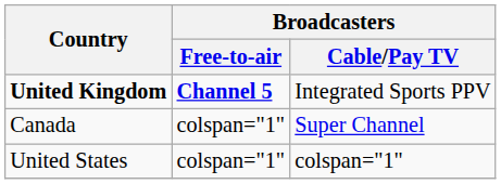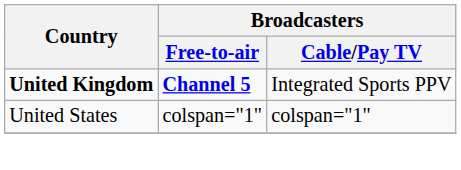- row: Canada | colspan="1" | Super Channel
